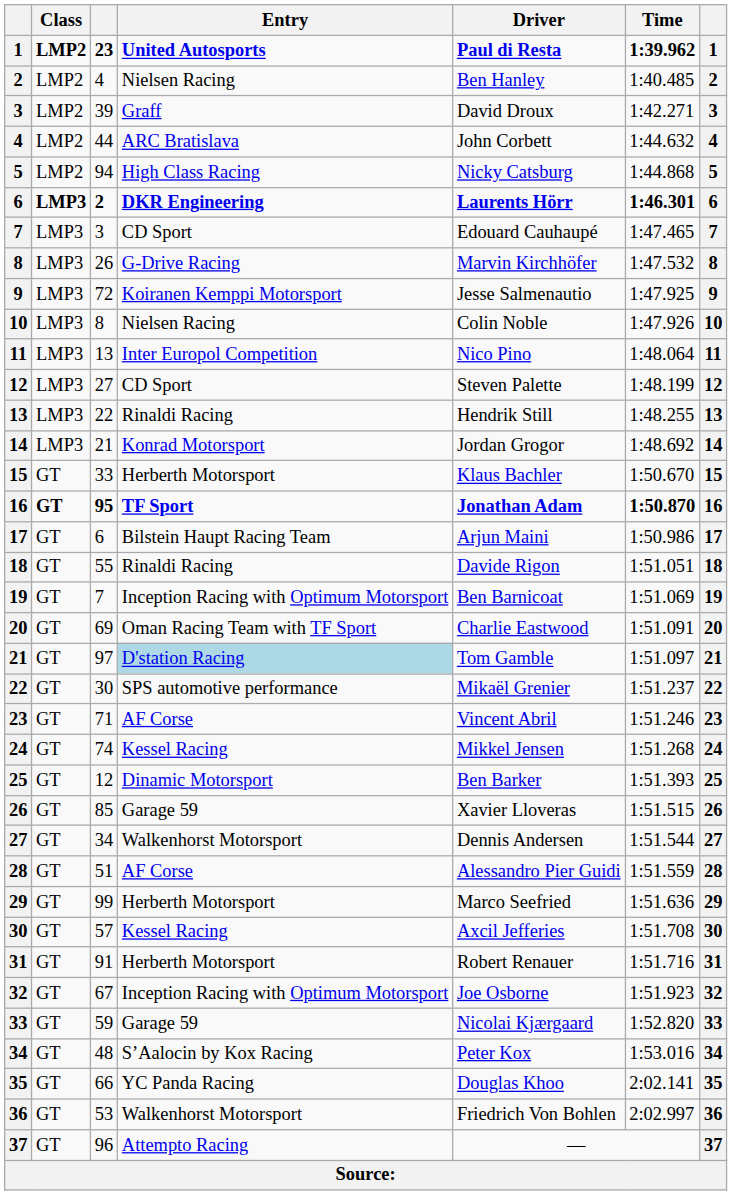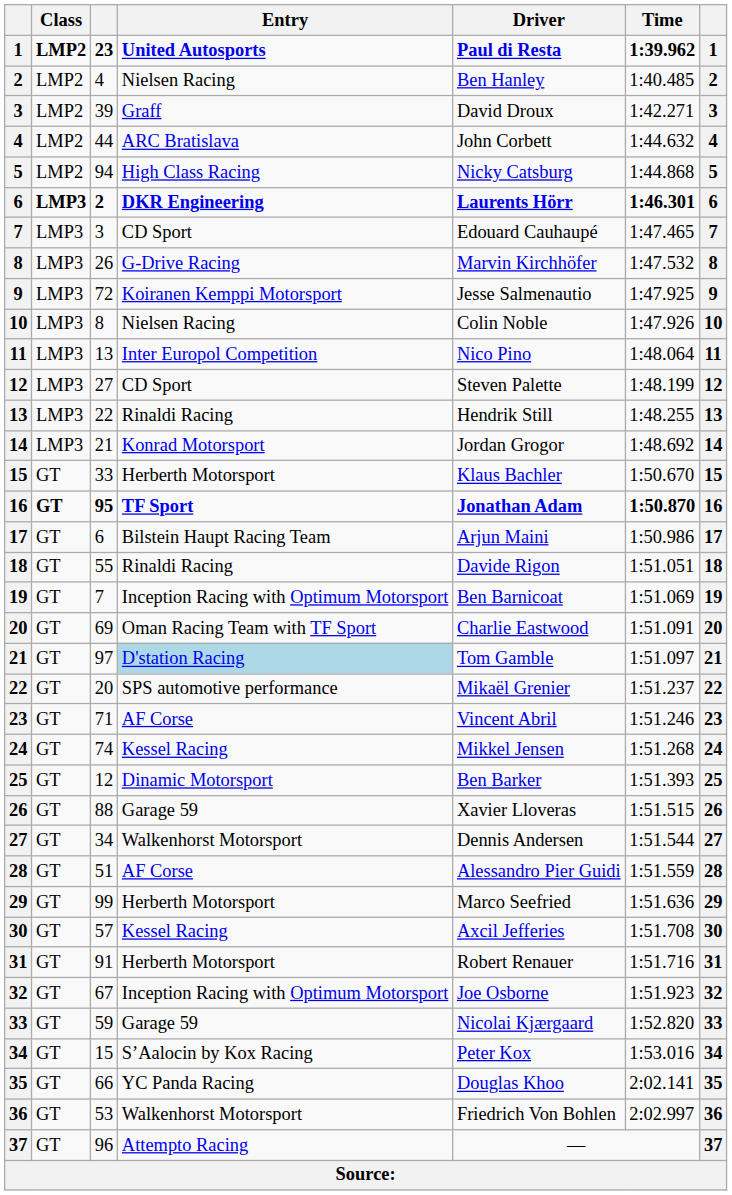row 23 | column 3: 30 -> 20
row 27 | column 3: 85 -> 88
row 35 | column 3: 48 -> 15
